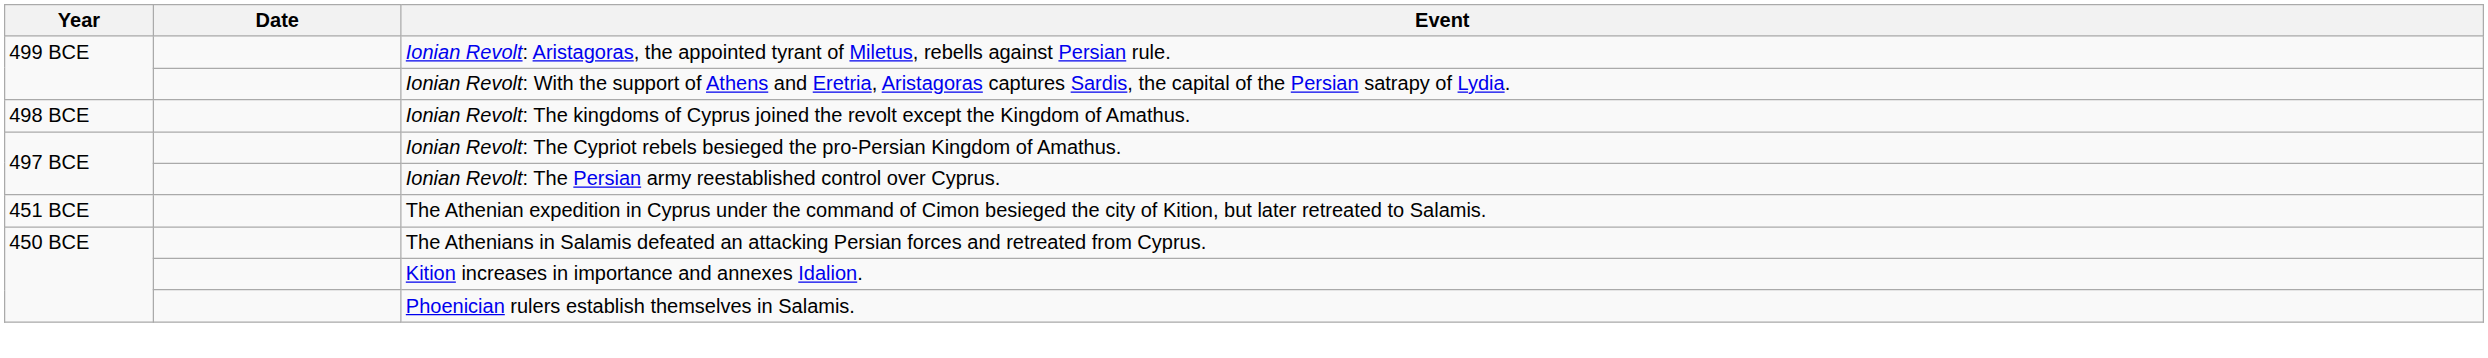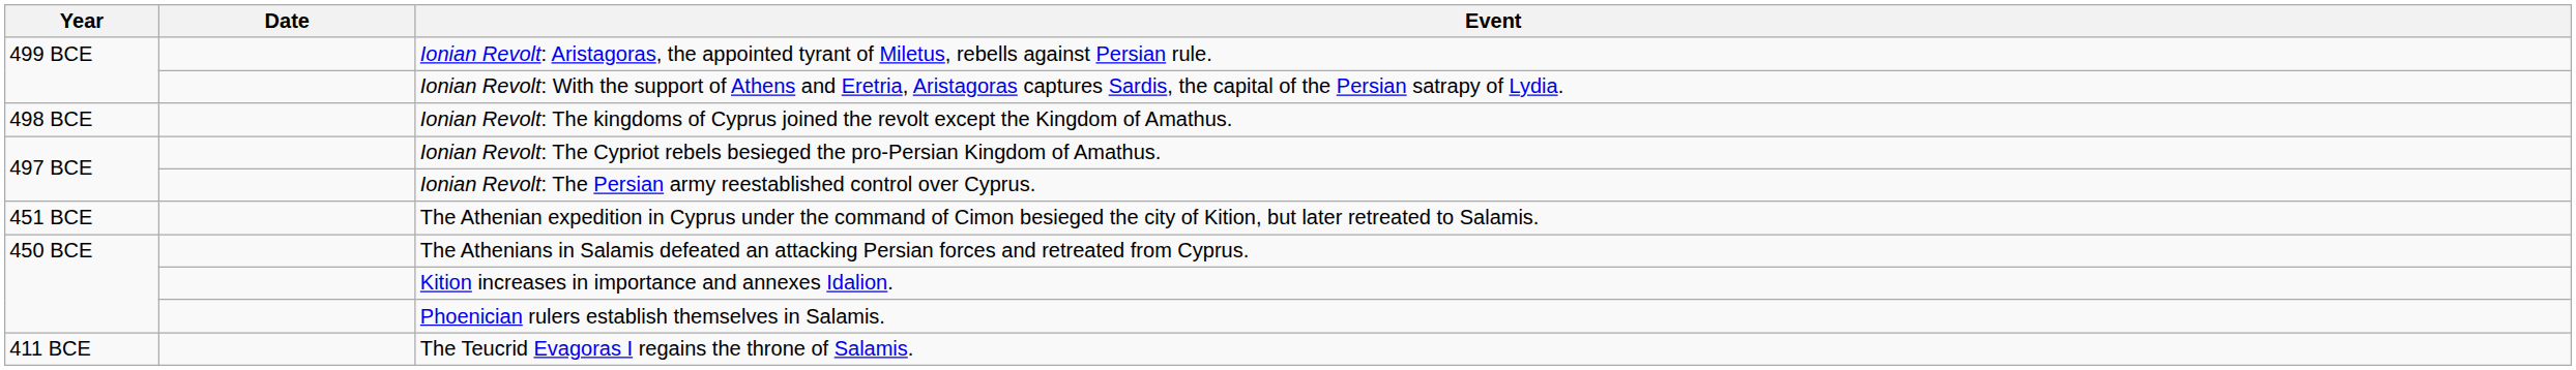+ row: 411 BCE | The Teucrid Evagoras I regains the throne of Salamis.
